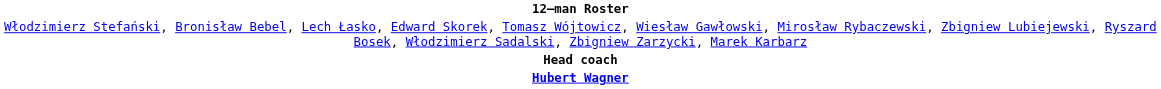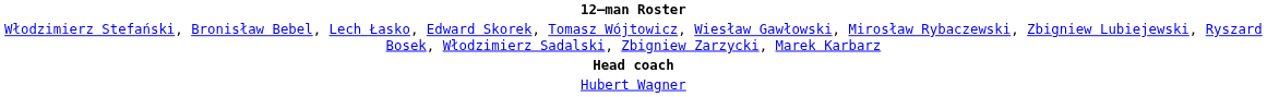row 4 | column 1: bold -> normal
